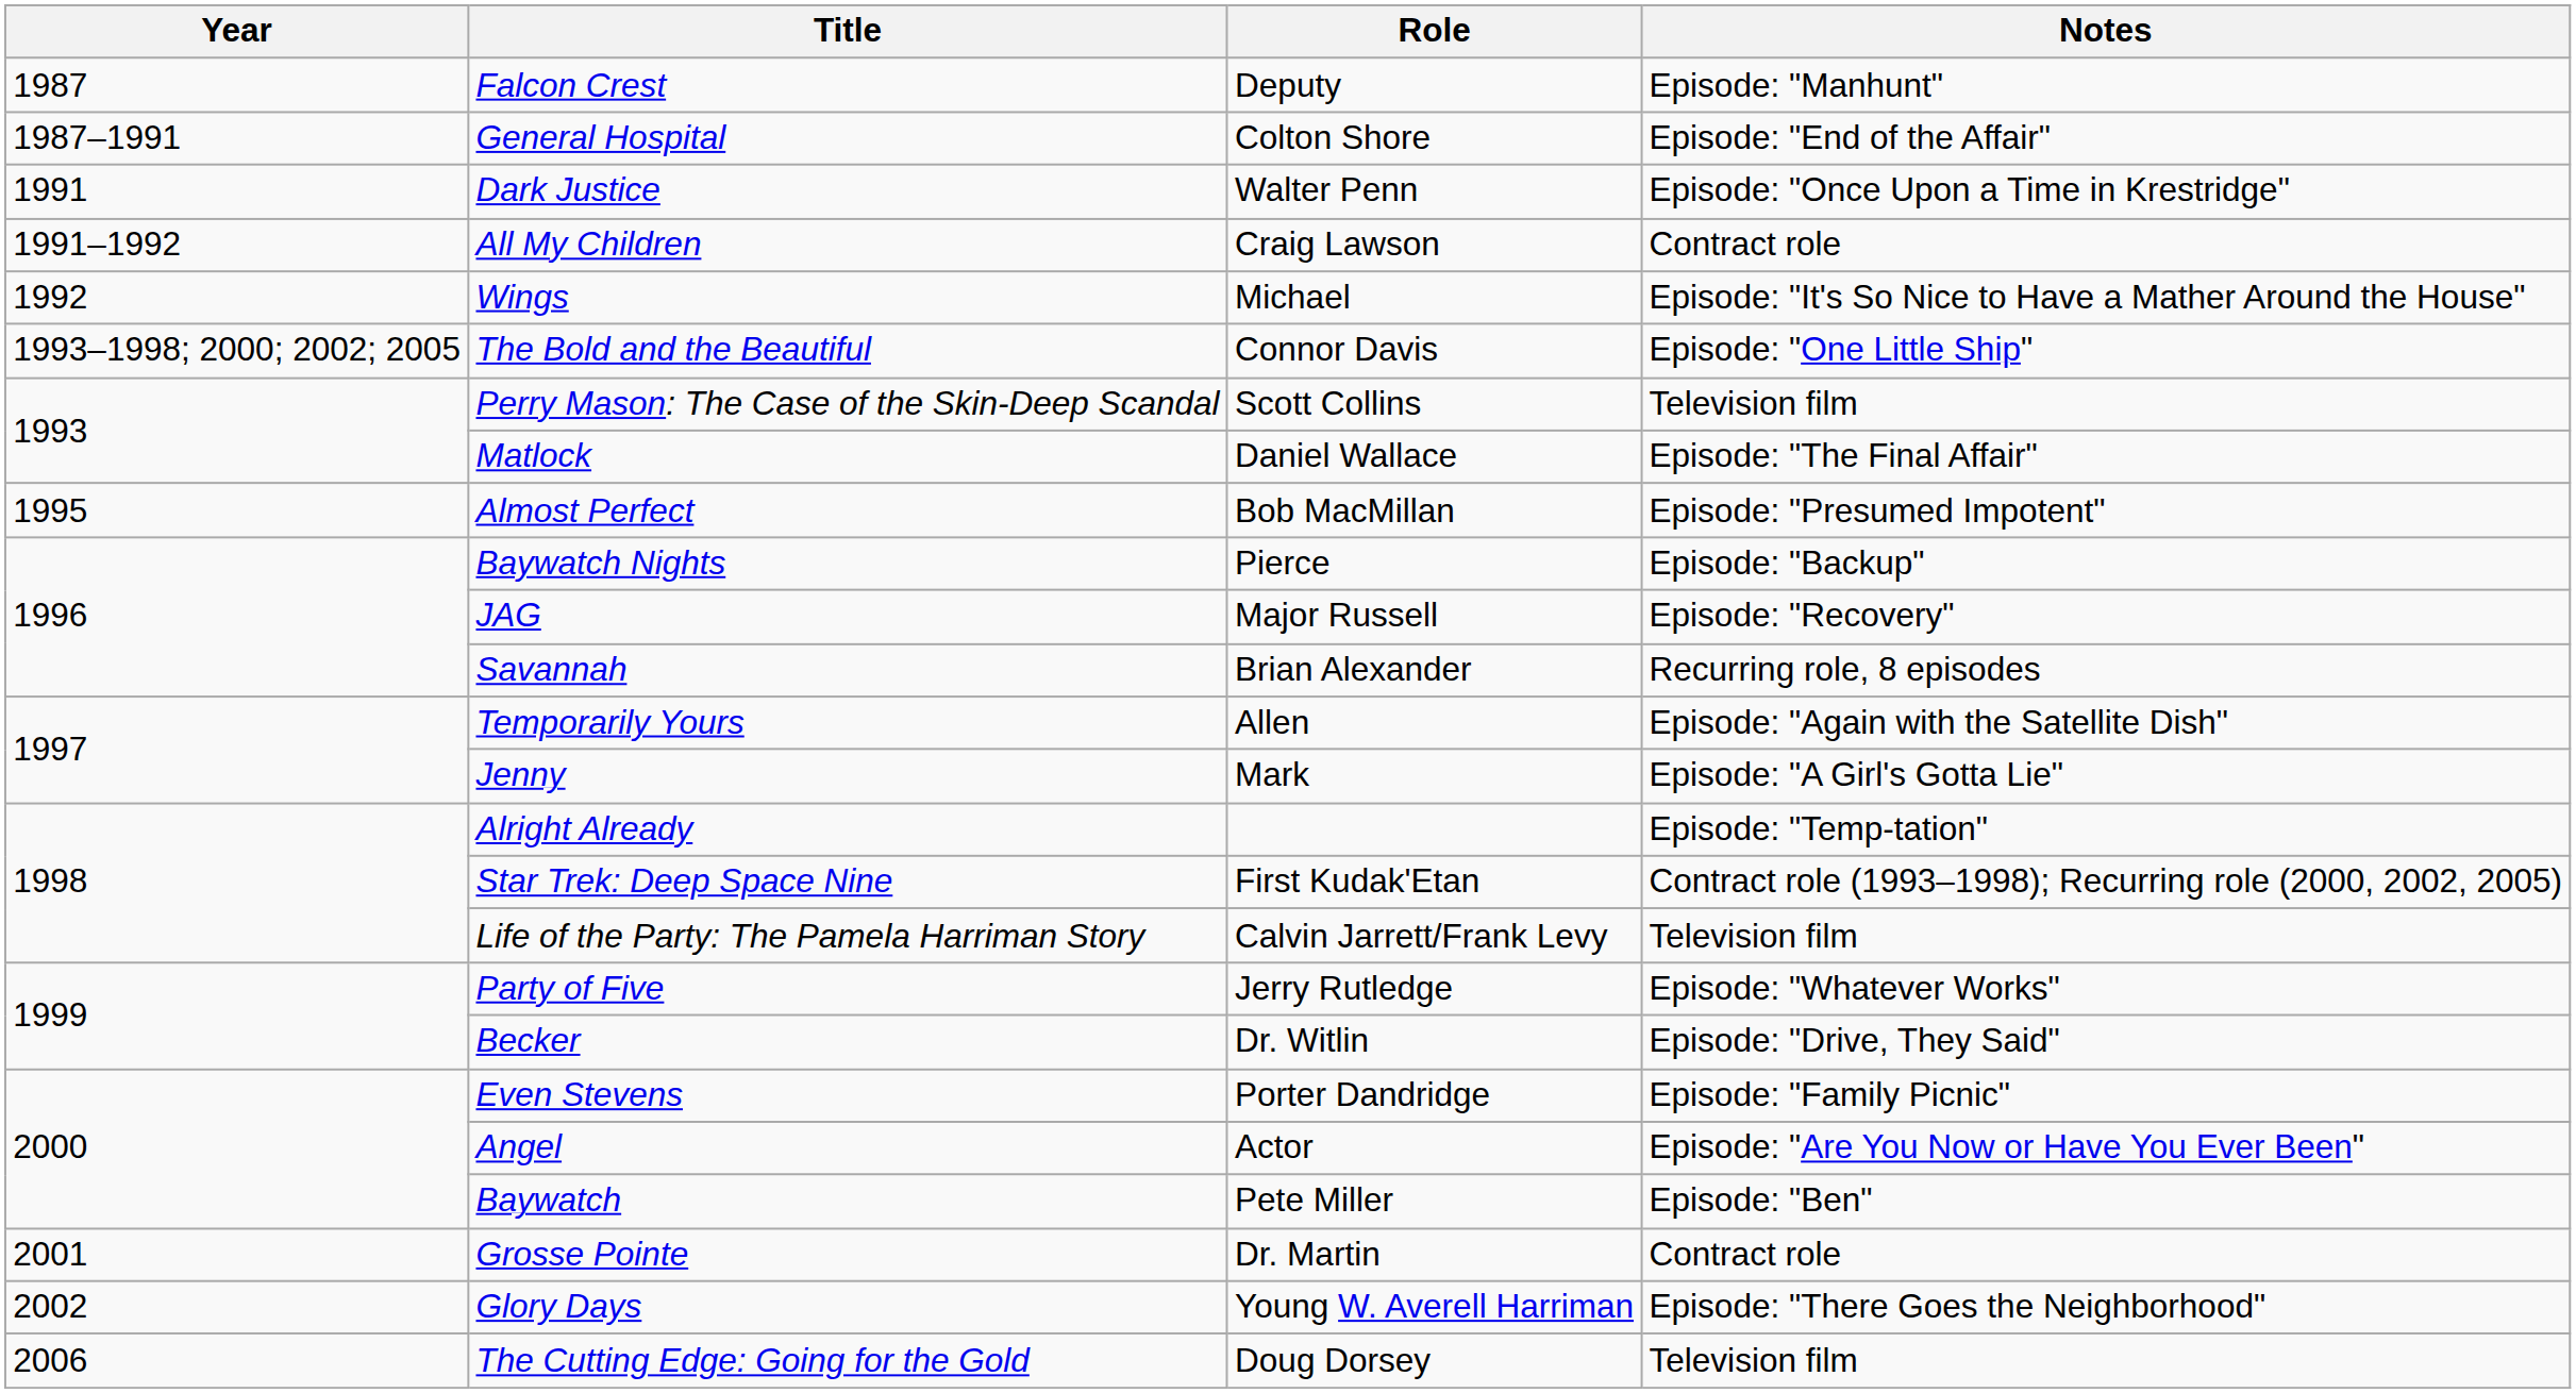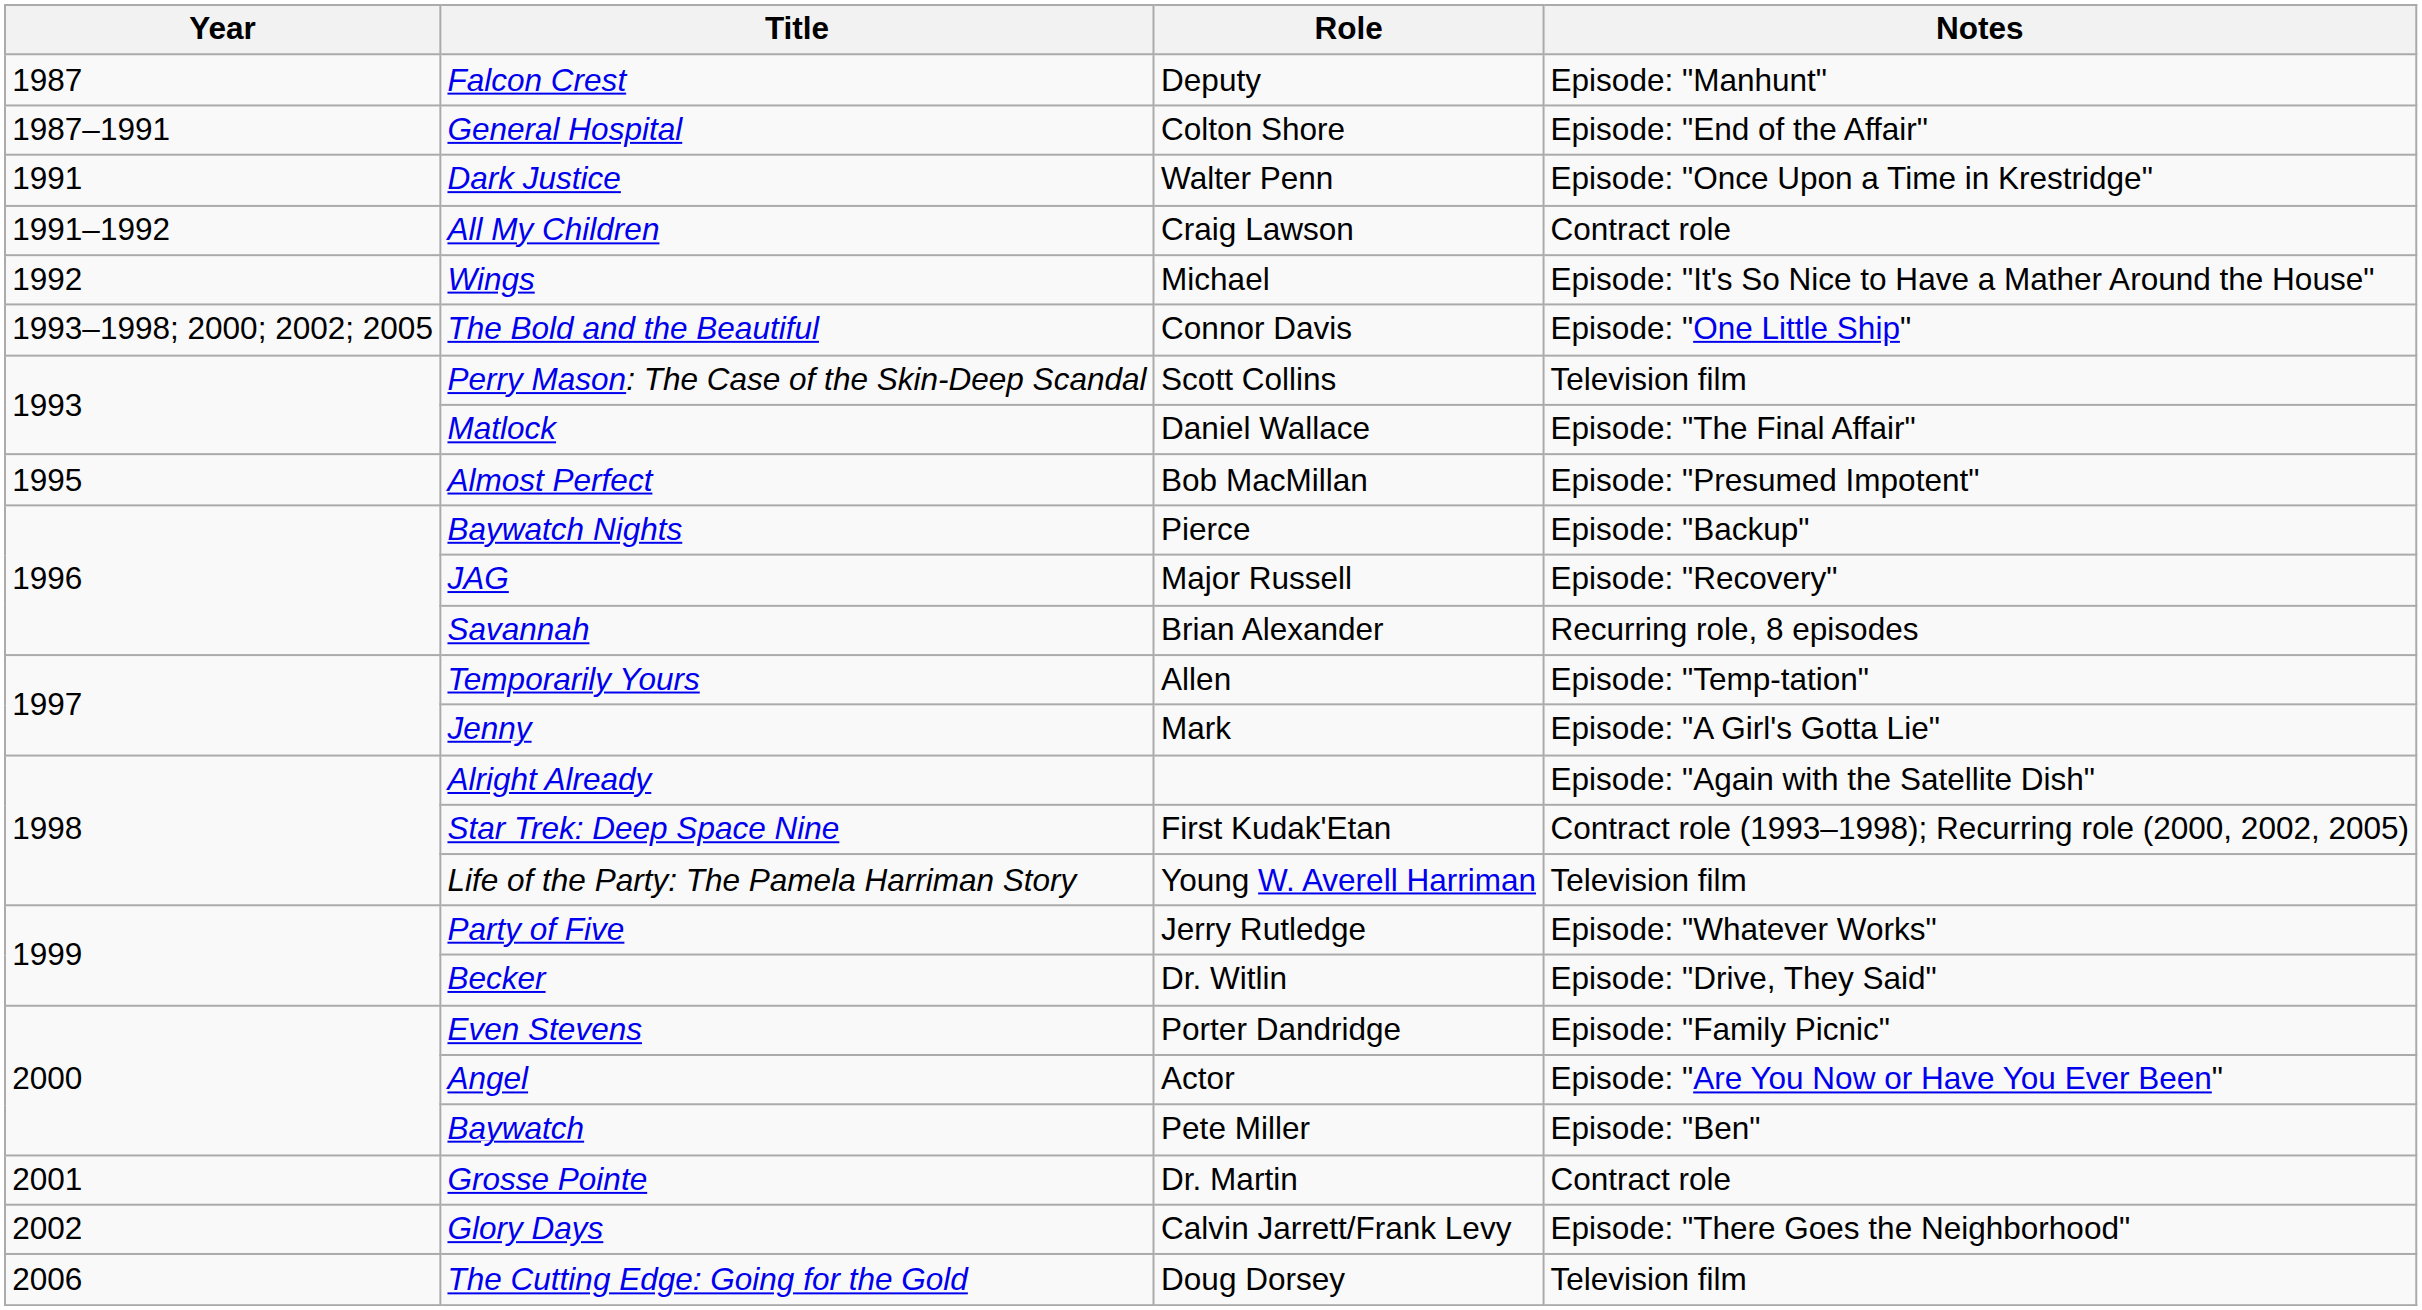Temporarily Yours | Notes: Episode: "Again with the Satellite Dish" -> Episode: "Temp-tation"
Alright Already | Notes: Episode: "Temp-tation" -> Episode: "Again with the Satellite Dish"
Life of the Party: The Pamela Harriman Story | Role: Calvin Jarrett/Frank Levy -> Young W. Averell Harriman
Glory Days | Role: Young W. Averell Harriman -> Calvin Jarrett/Frank Levy
